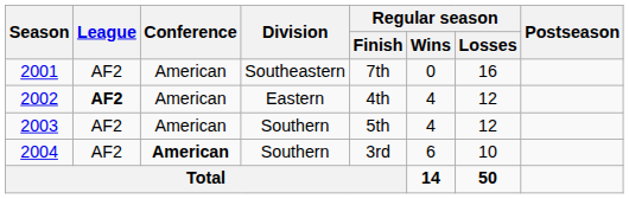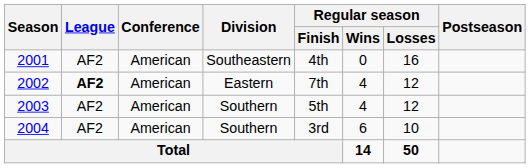2001 | Regular season / Finish: 7th -> 4th
2002 | Regular season / Finish: 4th -> 7th
2004 | Conference: bold -> normal
